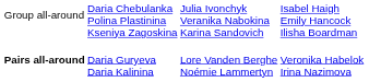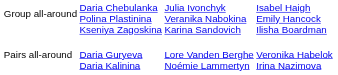row 2 | column 1: bold -> normal
